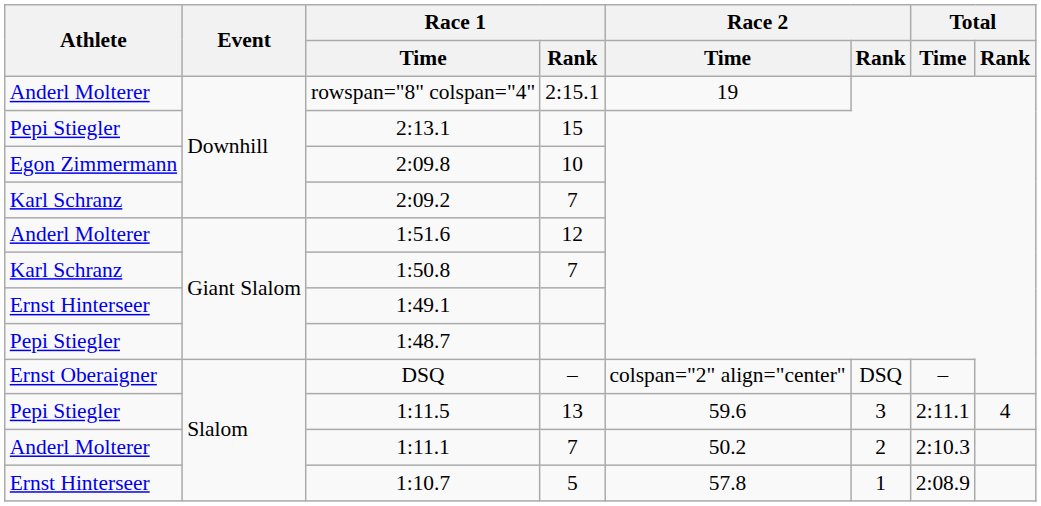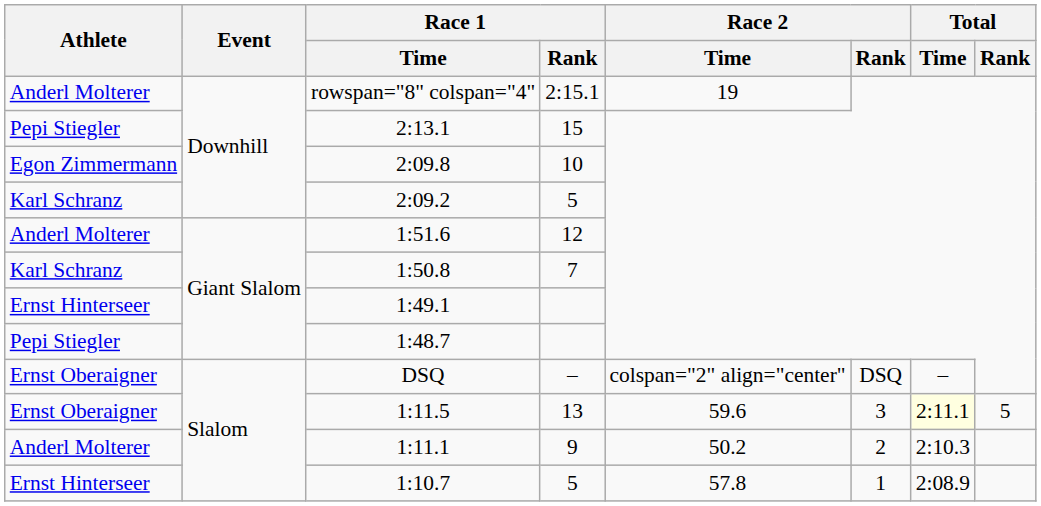2:09.2 | Race 1 / Rank: 7 -> 5
1:11.5 | Athlete: Pepi Stiegler -> Ernst Oberaigner
1:11.5 | Total / Time: no background -> lightyellow background
1:11.5 | Total / Rank: 4 -> 5
1:11.1 | Race 1 / Rank: 7 -> 9
